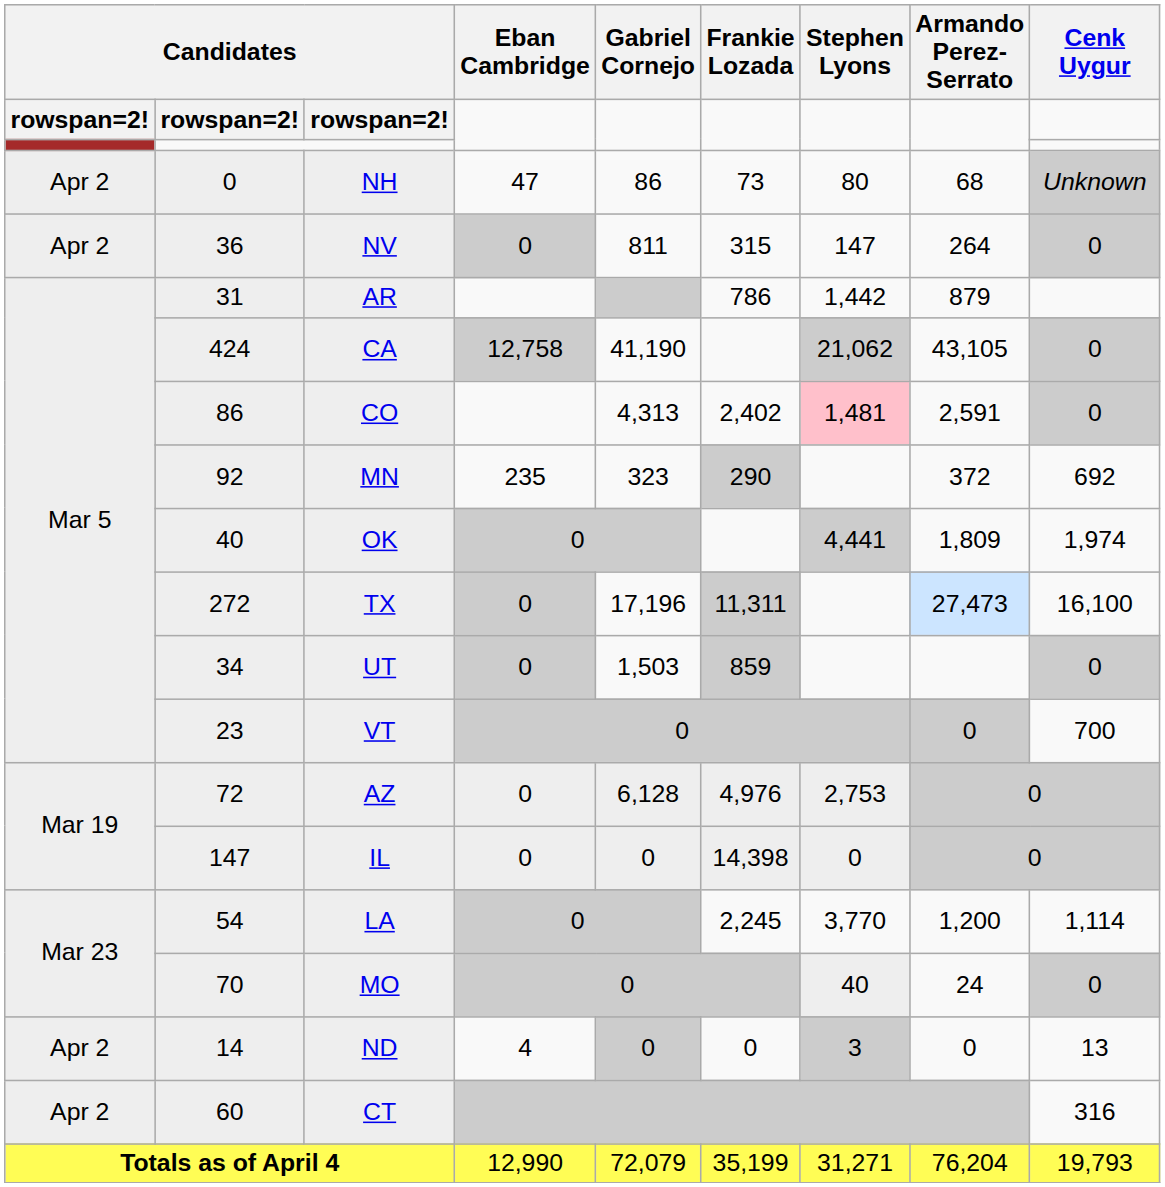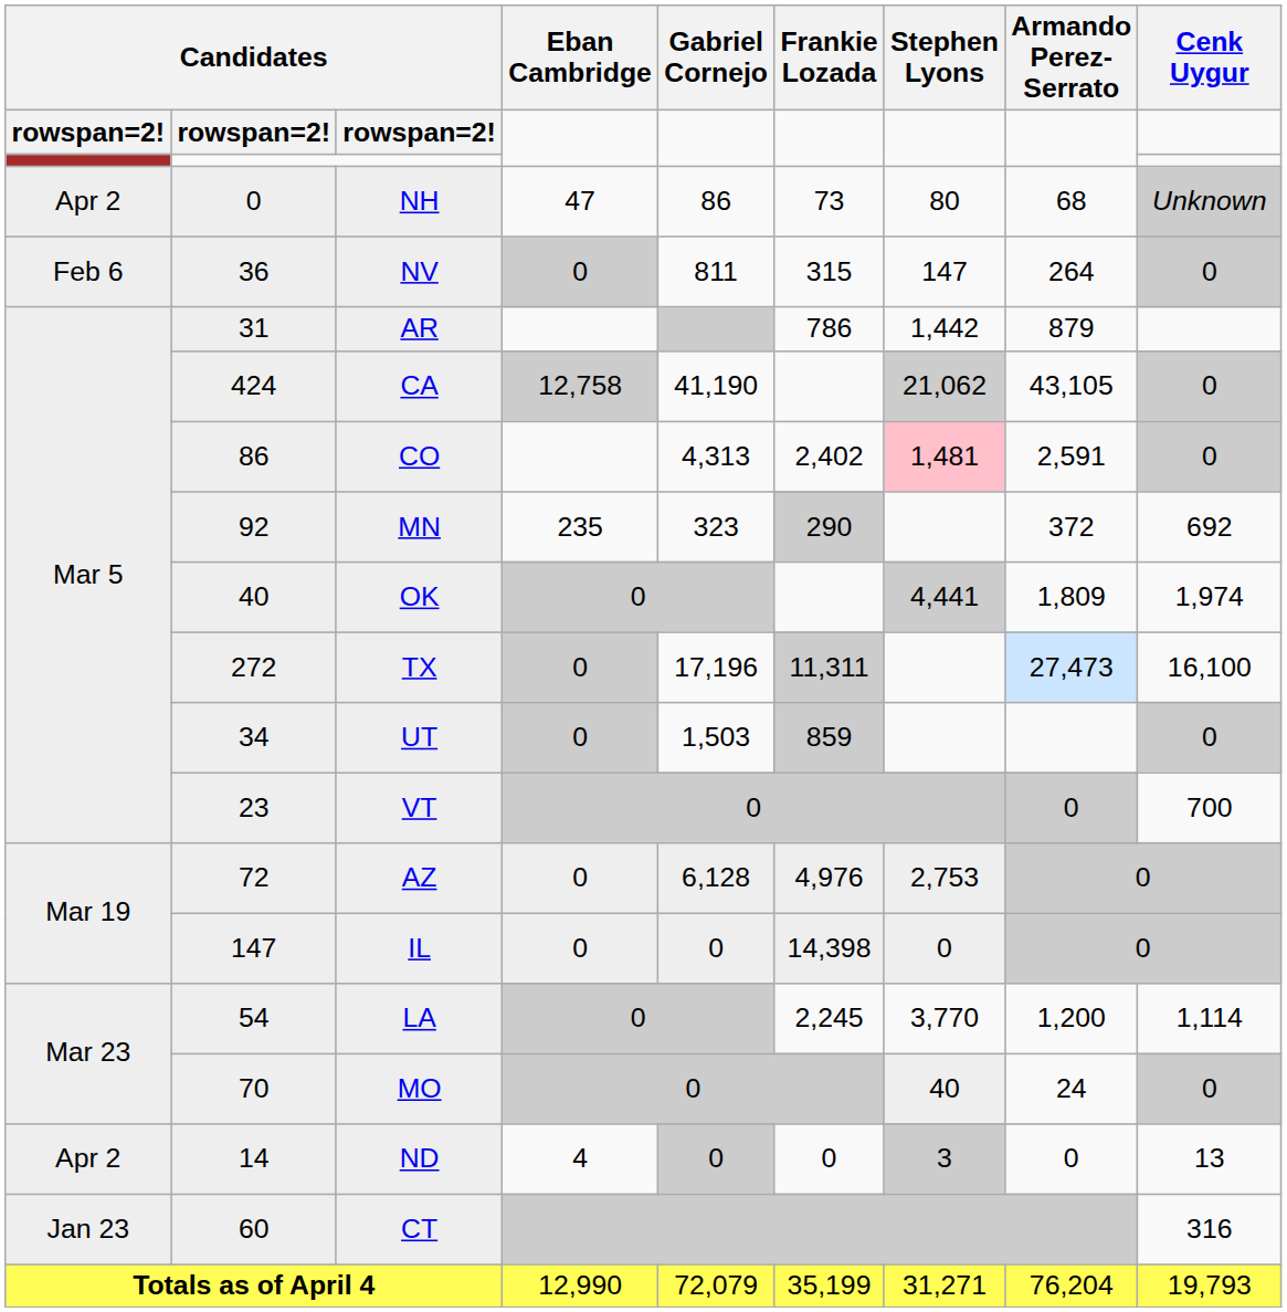NV | column 1: Apr 2 -> Feb 6
CT | column 1: Apr 2 -> Jan 23
